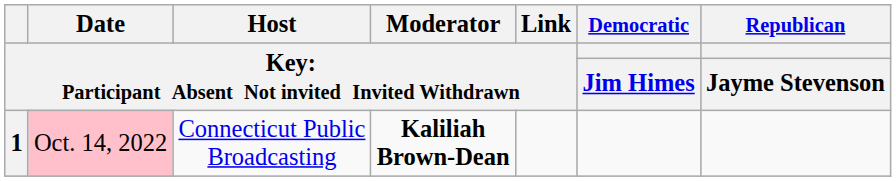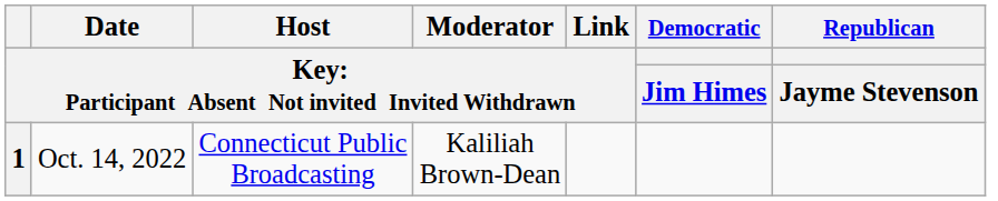1 | column 2: pink background -> no background
1 | column 4: bold -> normal
